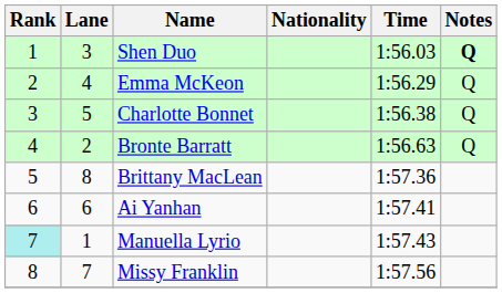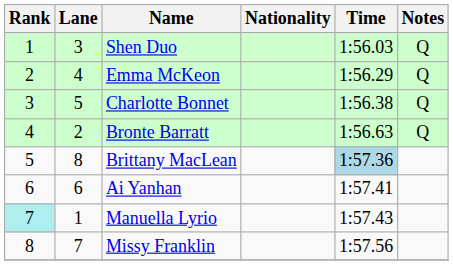Shen Duo | Notes: bold -> normal
Brittany MacLean | Time: no background -> lightblue background
